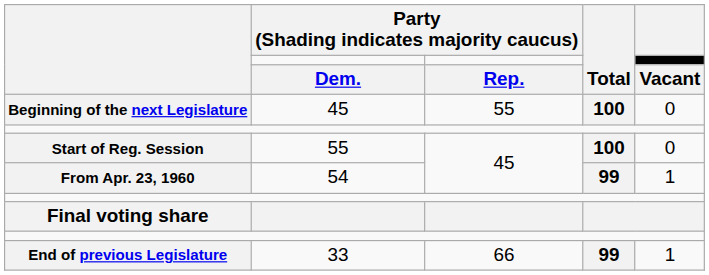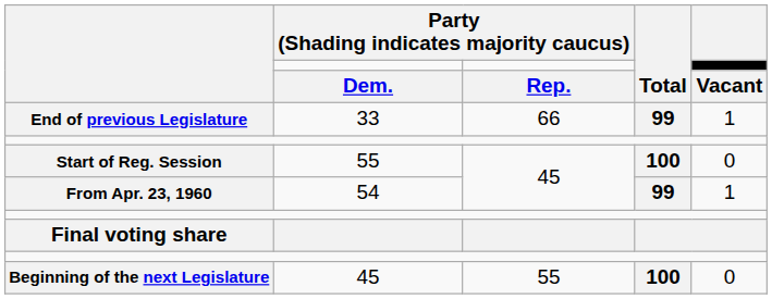rows swapped: End of previous Legislature <-> Beginning of the next Legislature
